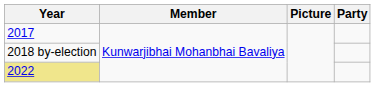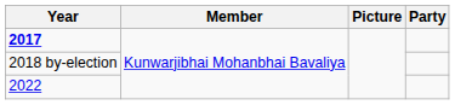2017 | Year: normal -> bold
2022 | Year: khaki background -> no background
